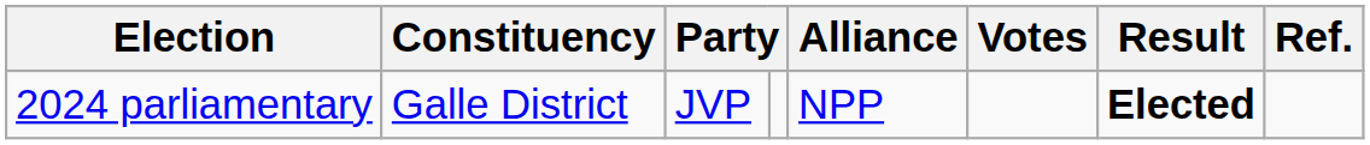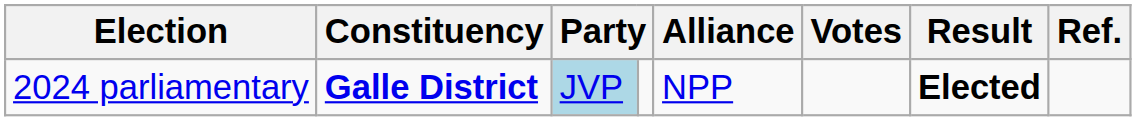2024 parliamentary | Constituency: normal -> bold
2024 parliamentary | column 3: no background -> lightblue background
